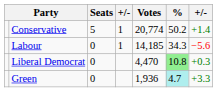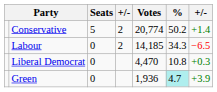Conservative | column 4: 1 -> 2
Labour | column 4: 1 -> 2
Labour | column 7: −5.6 -> −6.5
Liberal Democrat | %: lightgreen background -> no background
Green | column 7: +3.3 -> +3.9
